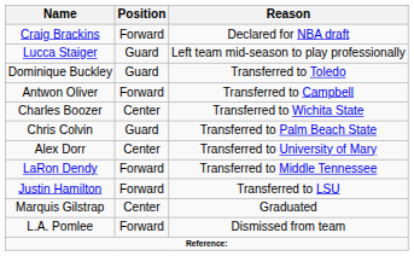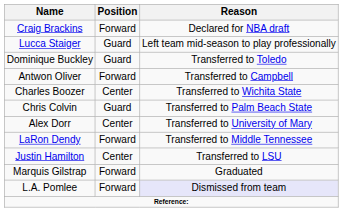Justin Hamilton | Position: Forward -> Center
Marquis Gilstrap | Position: Center -> Forward
L.A. Pomlee | Reason: no background -> lavender background
